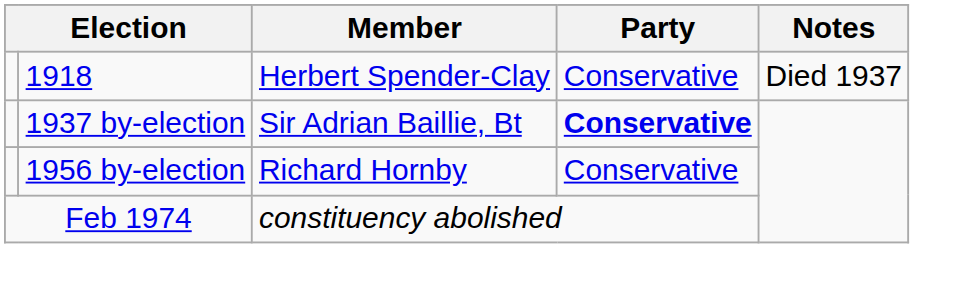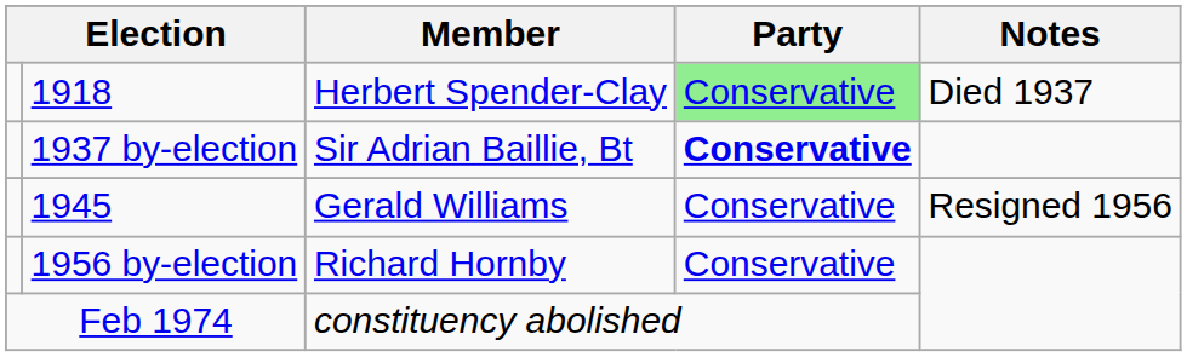1918 | Party: no background -> lightgreen background
+ row: 1945 | Gerald Williams | Conservative | Resigned 1956
